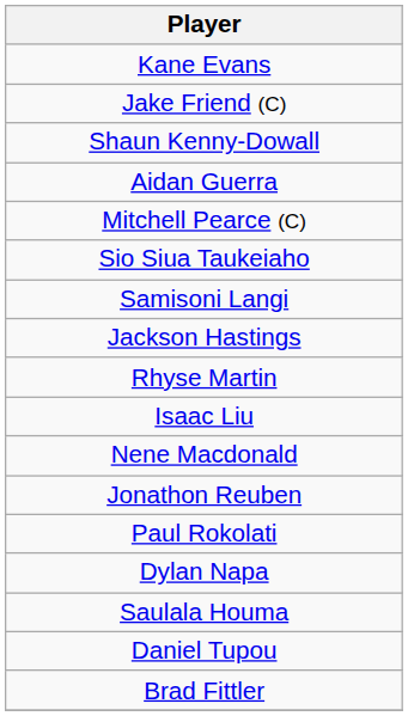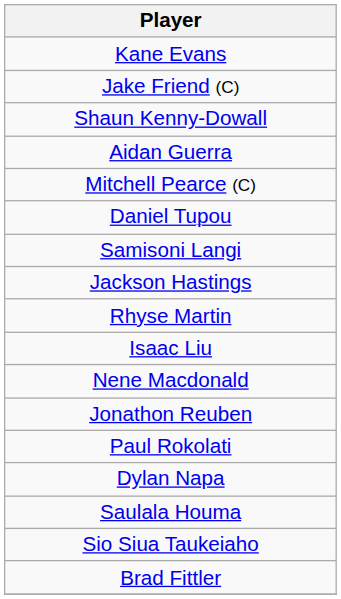row 7 | column 1: Sio Siua Taukeiaho -> Daniel Tupou
row 17 | column 1: Daniel Tupou -> Sio Siua Taukeiaho
